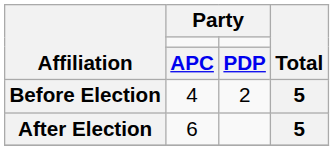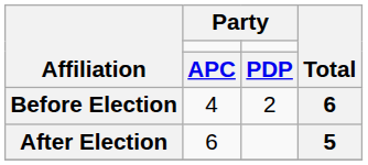Before Election | Total: 5 -> 6
